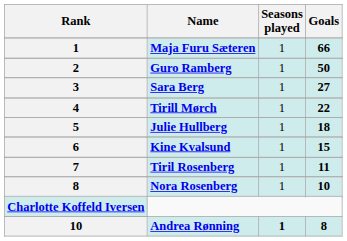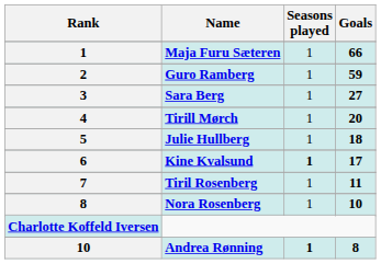Guro Ramberg | Goals: 50 -> 59
Tirill Mørch | Goals: 22 -> 20
Kine Kvalsund | Seasons played: normal -> bold
Kine Kvalsund | Goals: 15 -> 17
